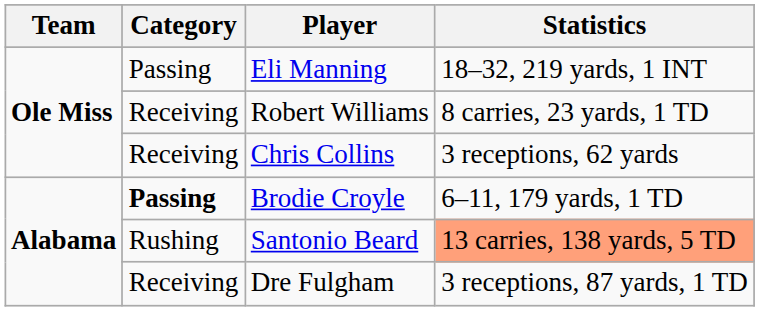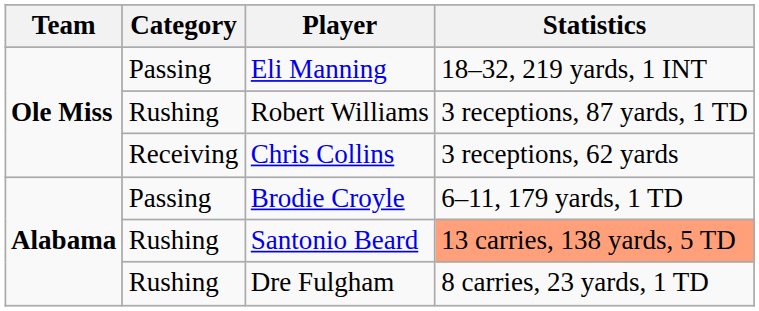Robert Williams | Category: Receiving -> Rushing
Robert Williams | Statistics: 8 carries, 23 yards, 1 TD -> 3 receptions, 87 yards, 1 TD
Brodie Croyle | Category: bold -> normal
Dre Fulgham | Category: Receiving -> Rushing
Dre Fulgham | Statistics: 3 receptions, 87 yards, 1 TD -> 8 carries, 23 yards, 1 TD
